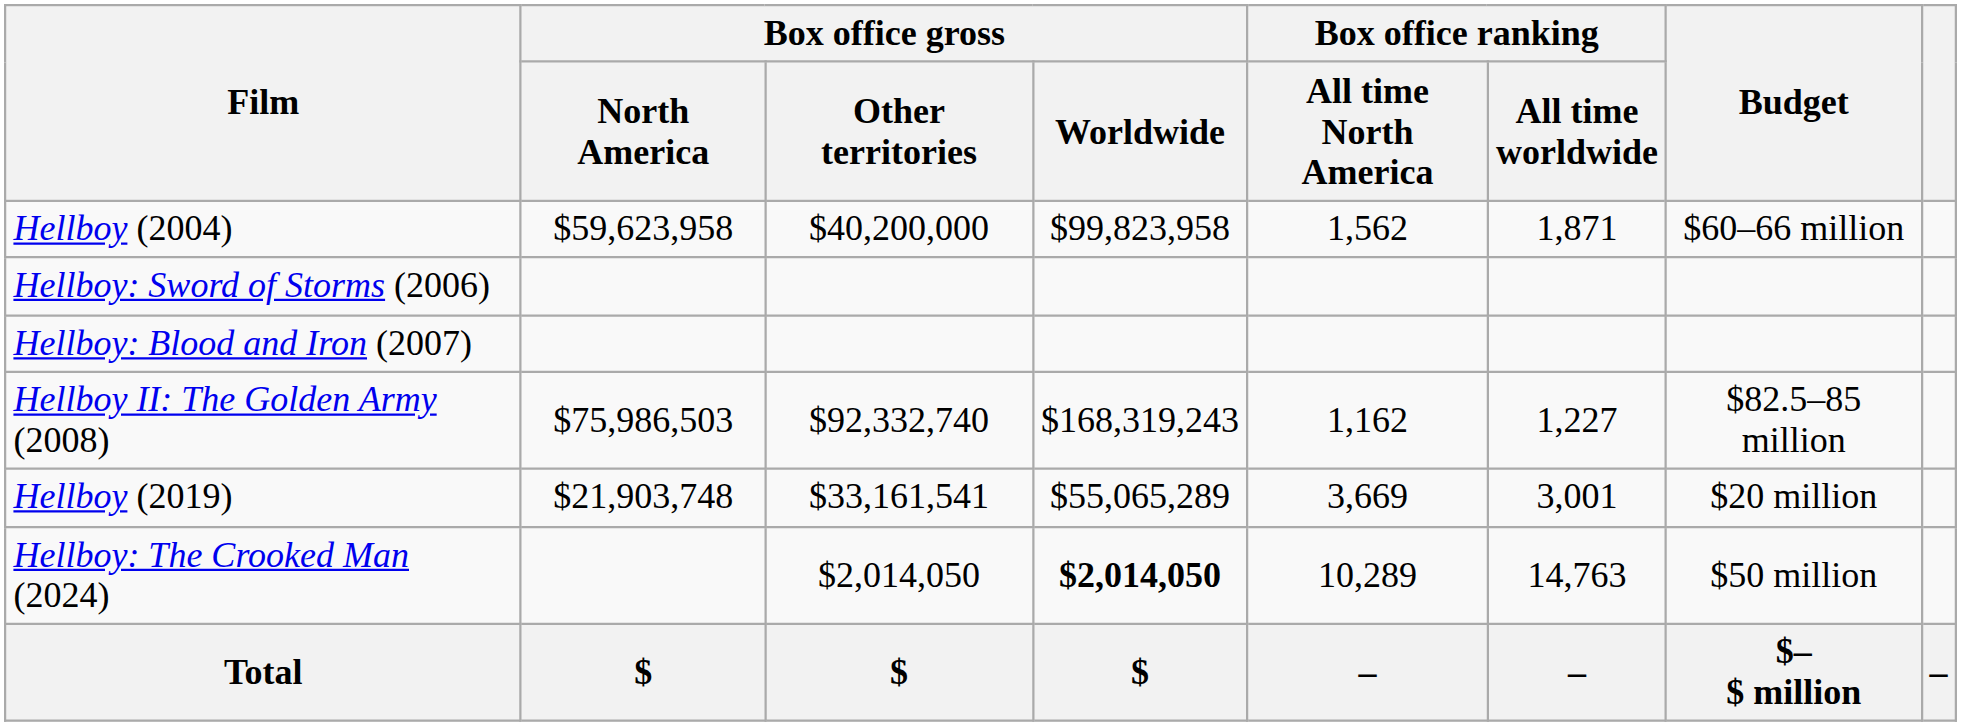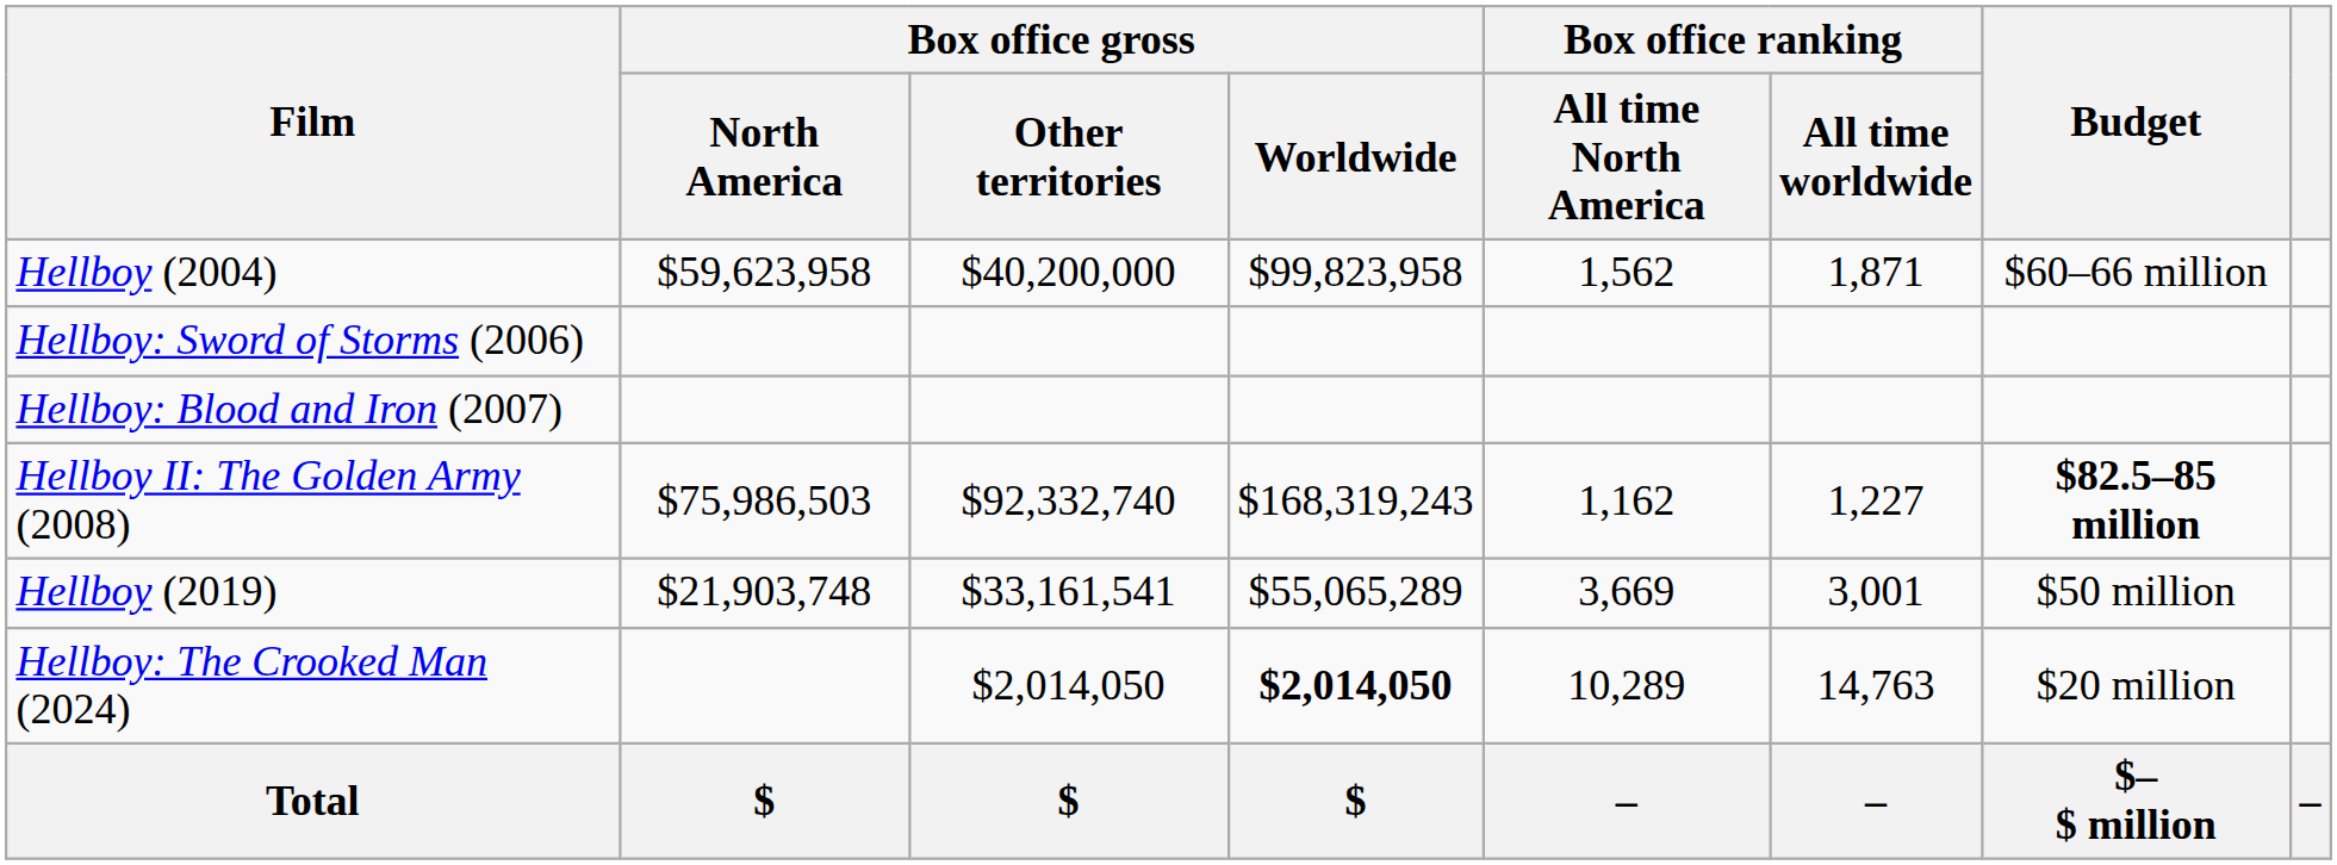Hellboy II: The Golden Army (2008) | Budget: normal -> bold
Hellboy (2019) | Budget: $20 million -> $50 million
Hellboy: The Crooked Man (2024) | Budget: $50 million -> $20 million
